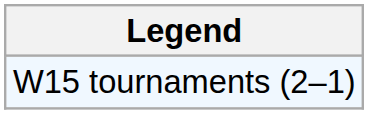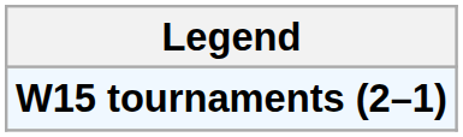row 2 | column 1: normal -> bold
